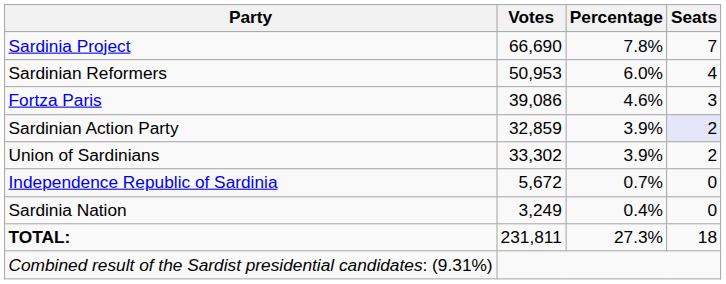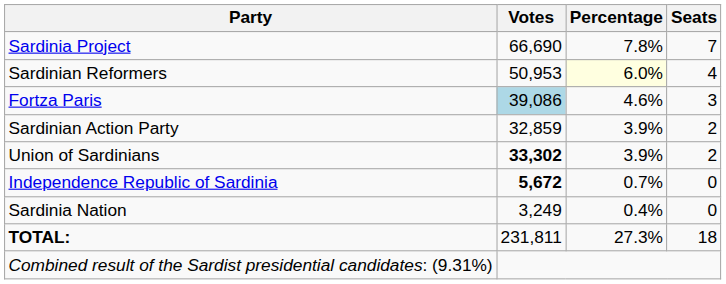Sardinian Reformers | Percentage: no background -> lightyellow background
Fortza Paris | Votes: no background -> lightblue background
Sardinian Action Party | Seats: lavender background -> no background
Union of Sardinians | Votes: normal -> bold
Independence Republic of Sardinia | Votes: normal -> bold
